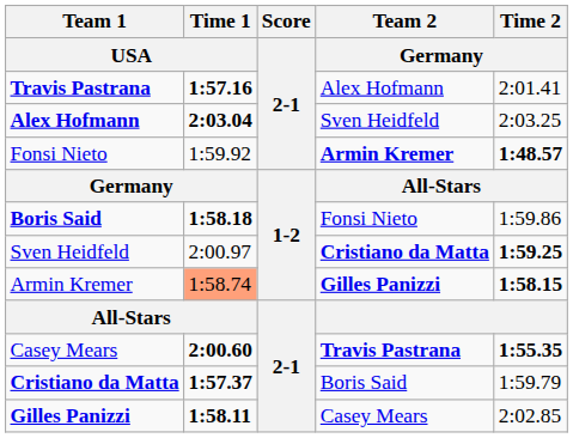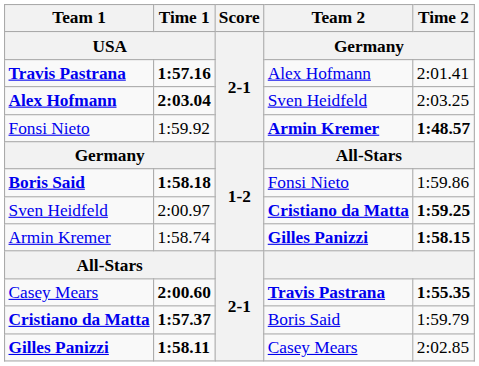row 9 | Time 1 / USA: lightsalmon background -> no background
